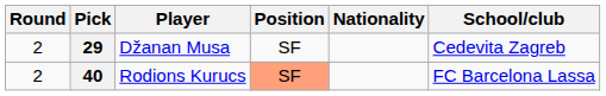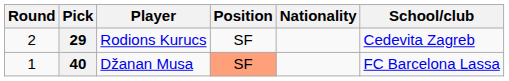29 | Player: Džanan Musa -> Rodions Kurucs
40 | Round: 2 -> 1
40 | Player: Rodions Kurucs -> Džanan Musa
